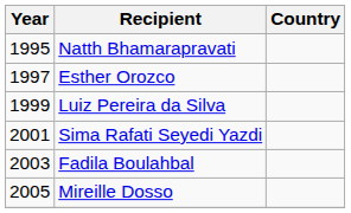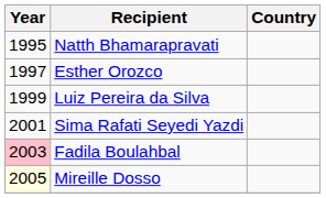Fadila Boulahbal | Year: no background -> pink background
Mireille Dosso | Year: no background -> lightyellow background
